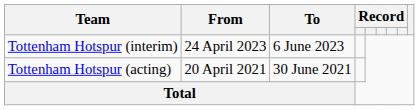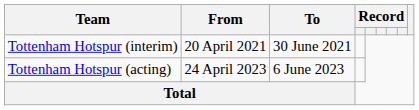Tottenham Hotspur (interim) | From: 24 April 2023 -> 20 April 2021
Tottenham Hotspur (interim) | To: 6 June 2023 -> 30 June 2021
Tottenham Hotspur (acting) | From: 20 April 2021 -> 24 April 2023
Tottenham Hotspur (acting) | To: 30 June 2021 -> 6 June 2023
